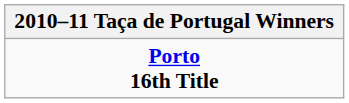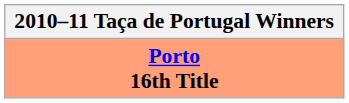row 2 | column 1: no background -> lightsalmon background
